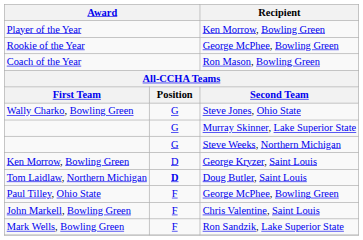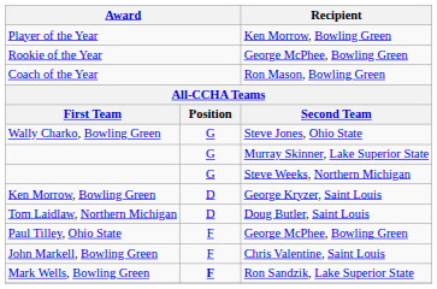Tom Laidlaw, Northern Michigan | column 2: bold -> normal
Mark Wells, Bowling Green | column 2: normal -> bold
